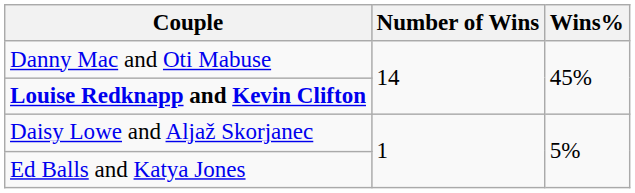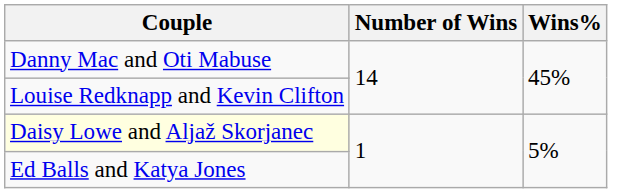Louise Redknapp and Kevin Clifton | Couple: bold -> normal
Daisy Lowe and Aljaž Skorjanec | Couple: no background -> lightyellow background
